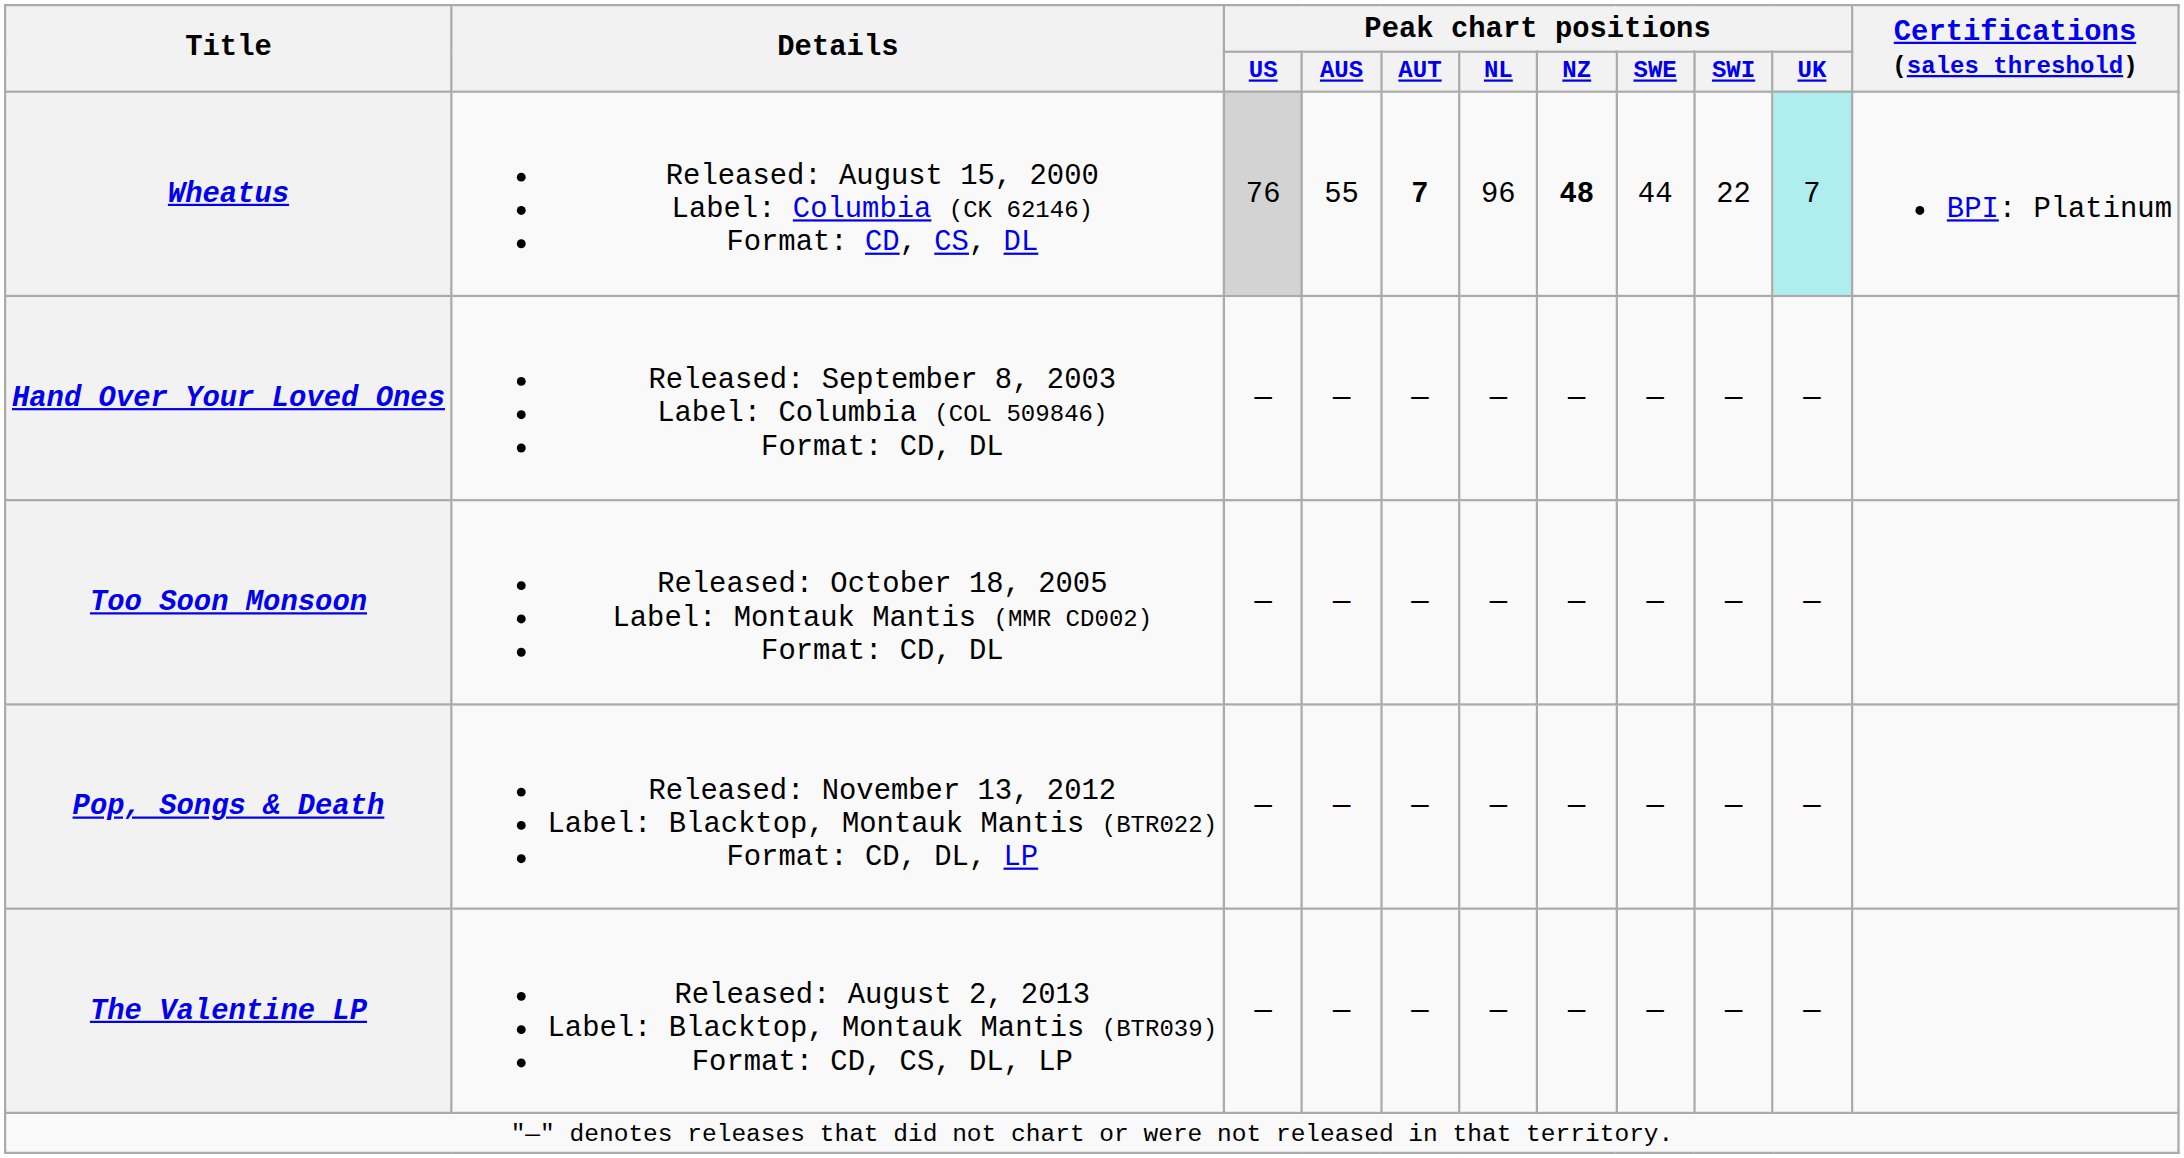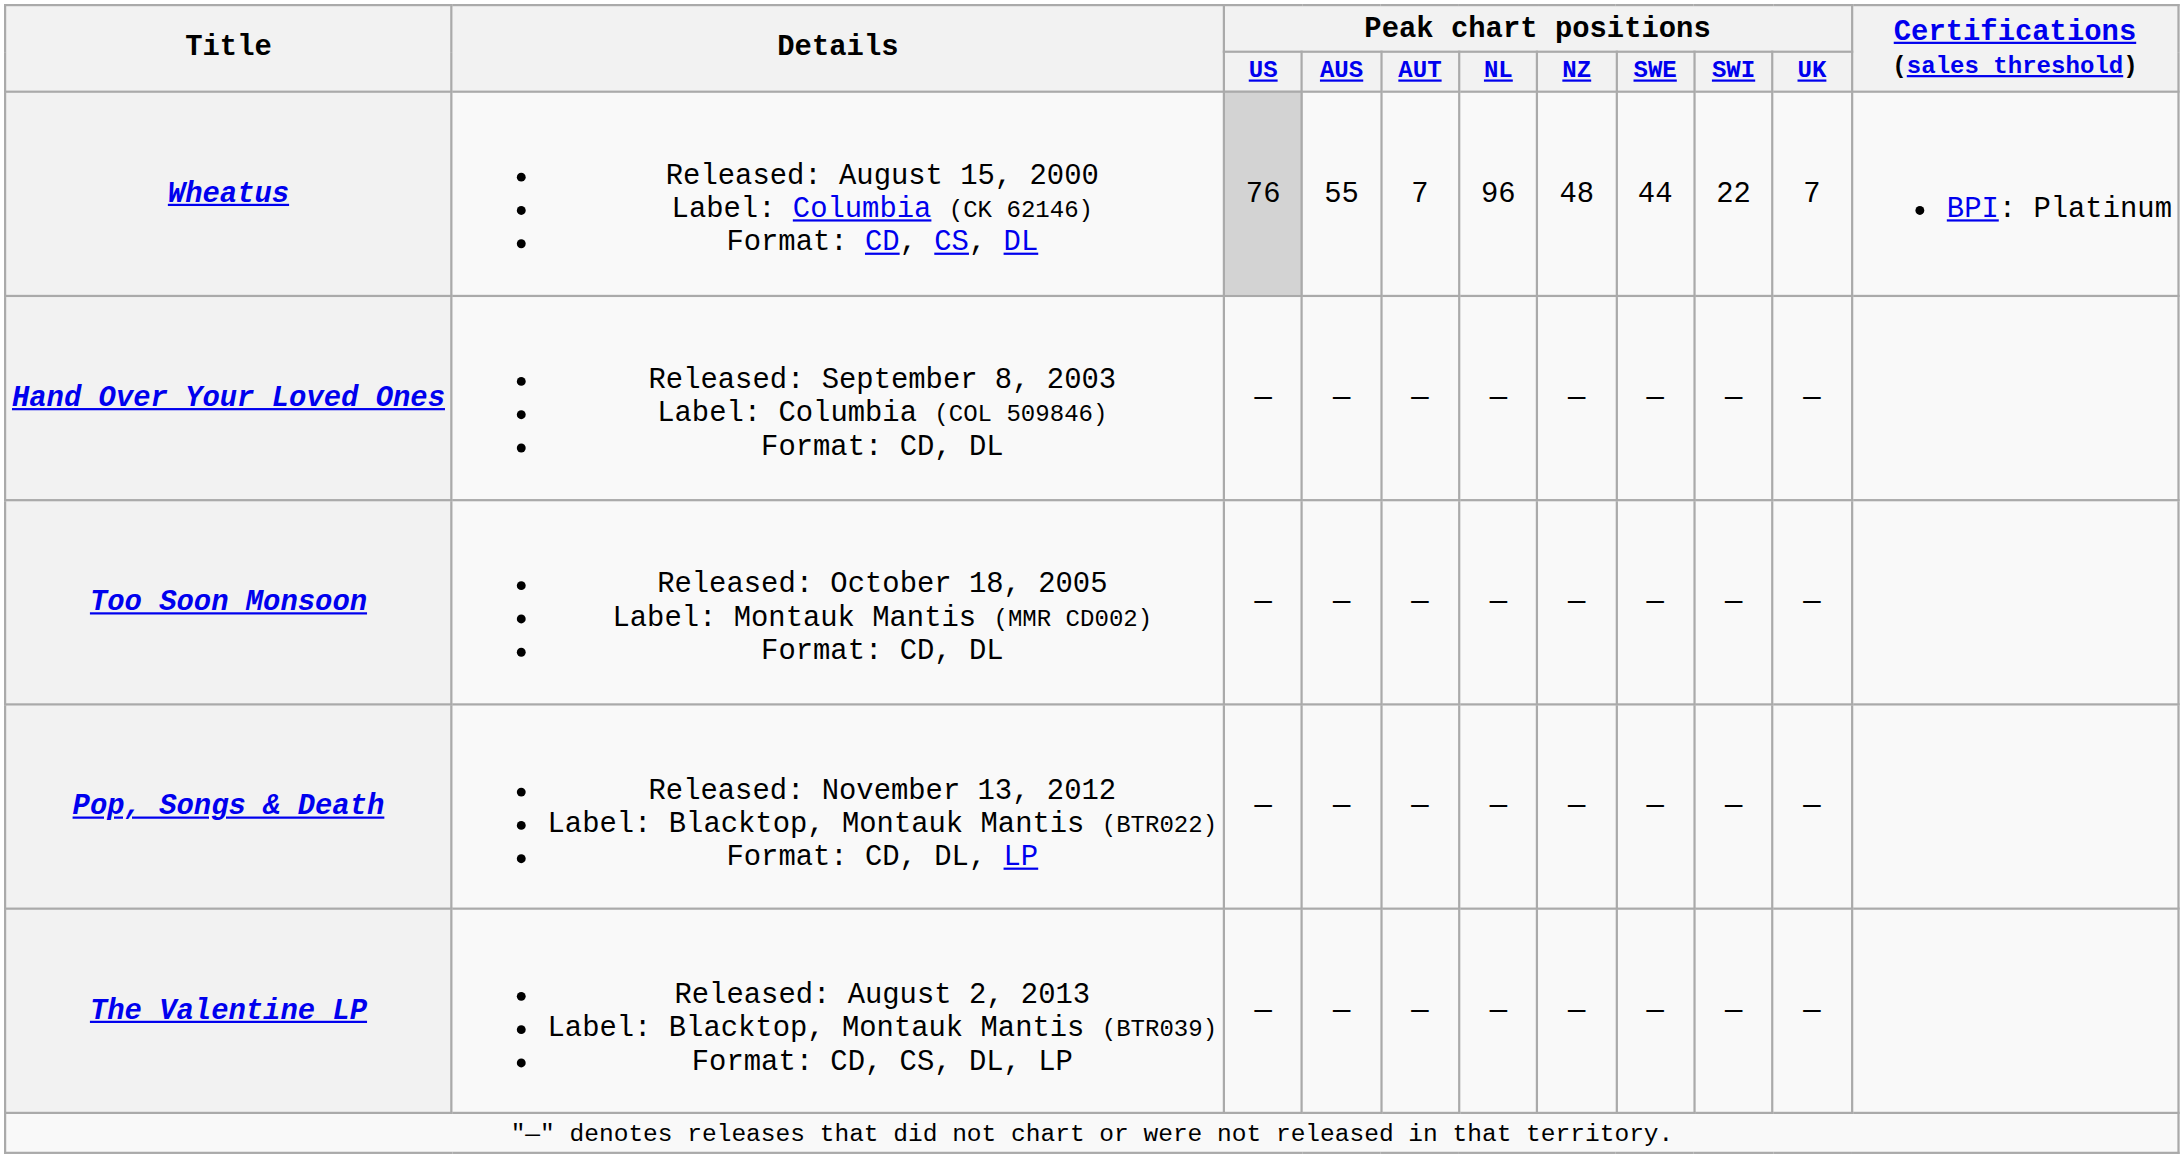Wheatus | Peak chart positions / AUT: bold -> normal
Wheatus | Peak chart positions / NZ: bold -> normal
Wheatus | Peak chart positions / UK: paleturquoise background -> no background
